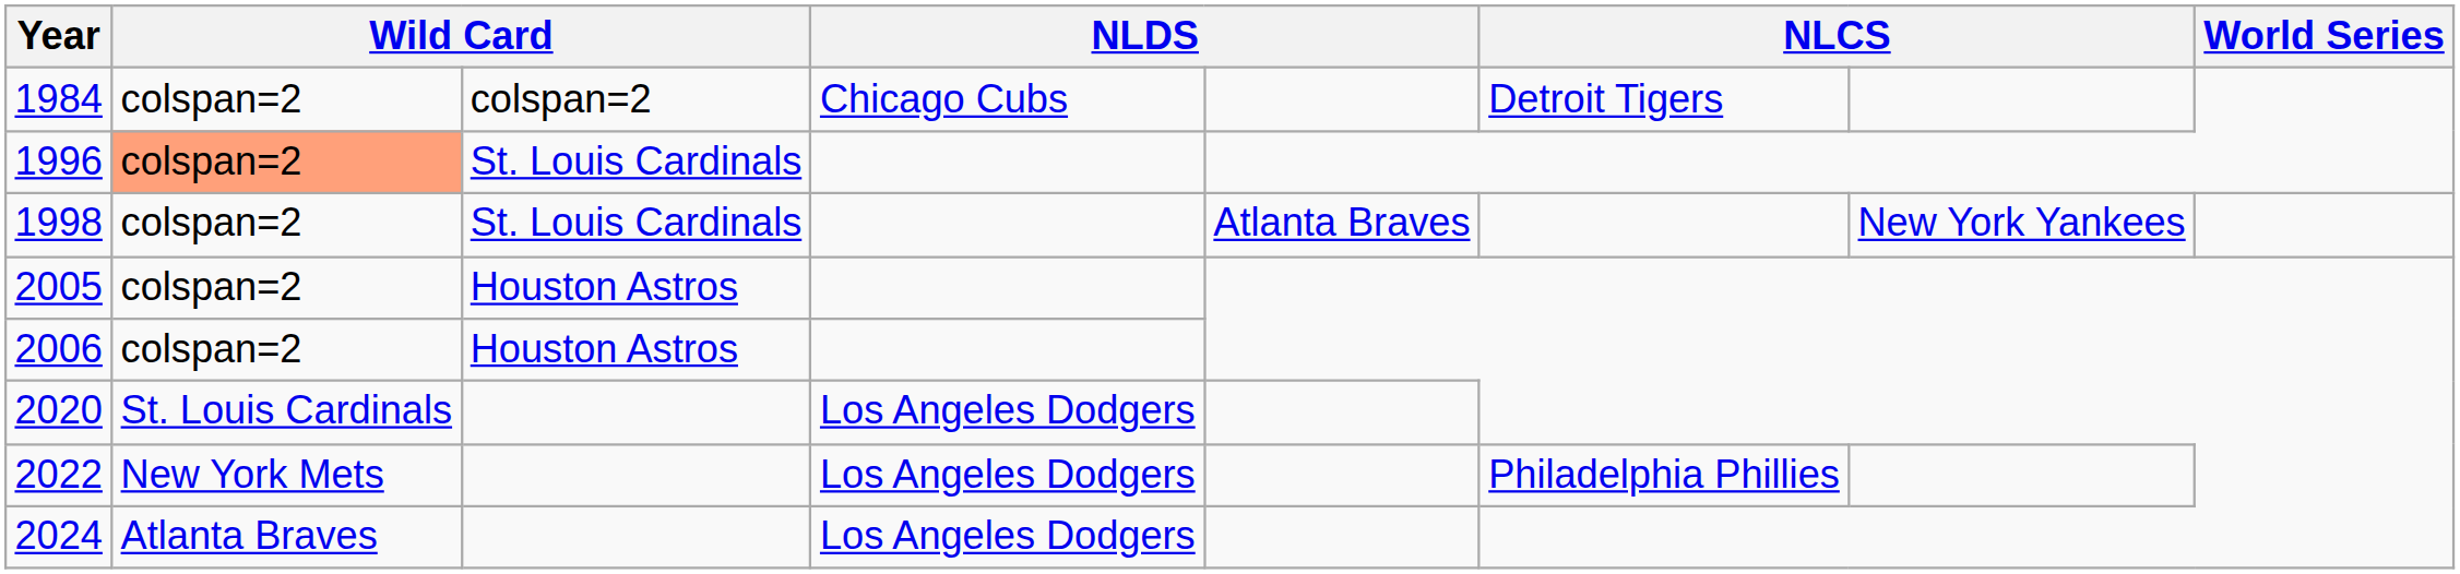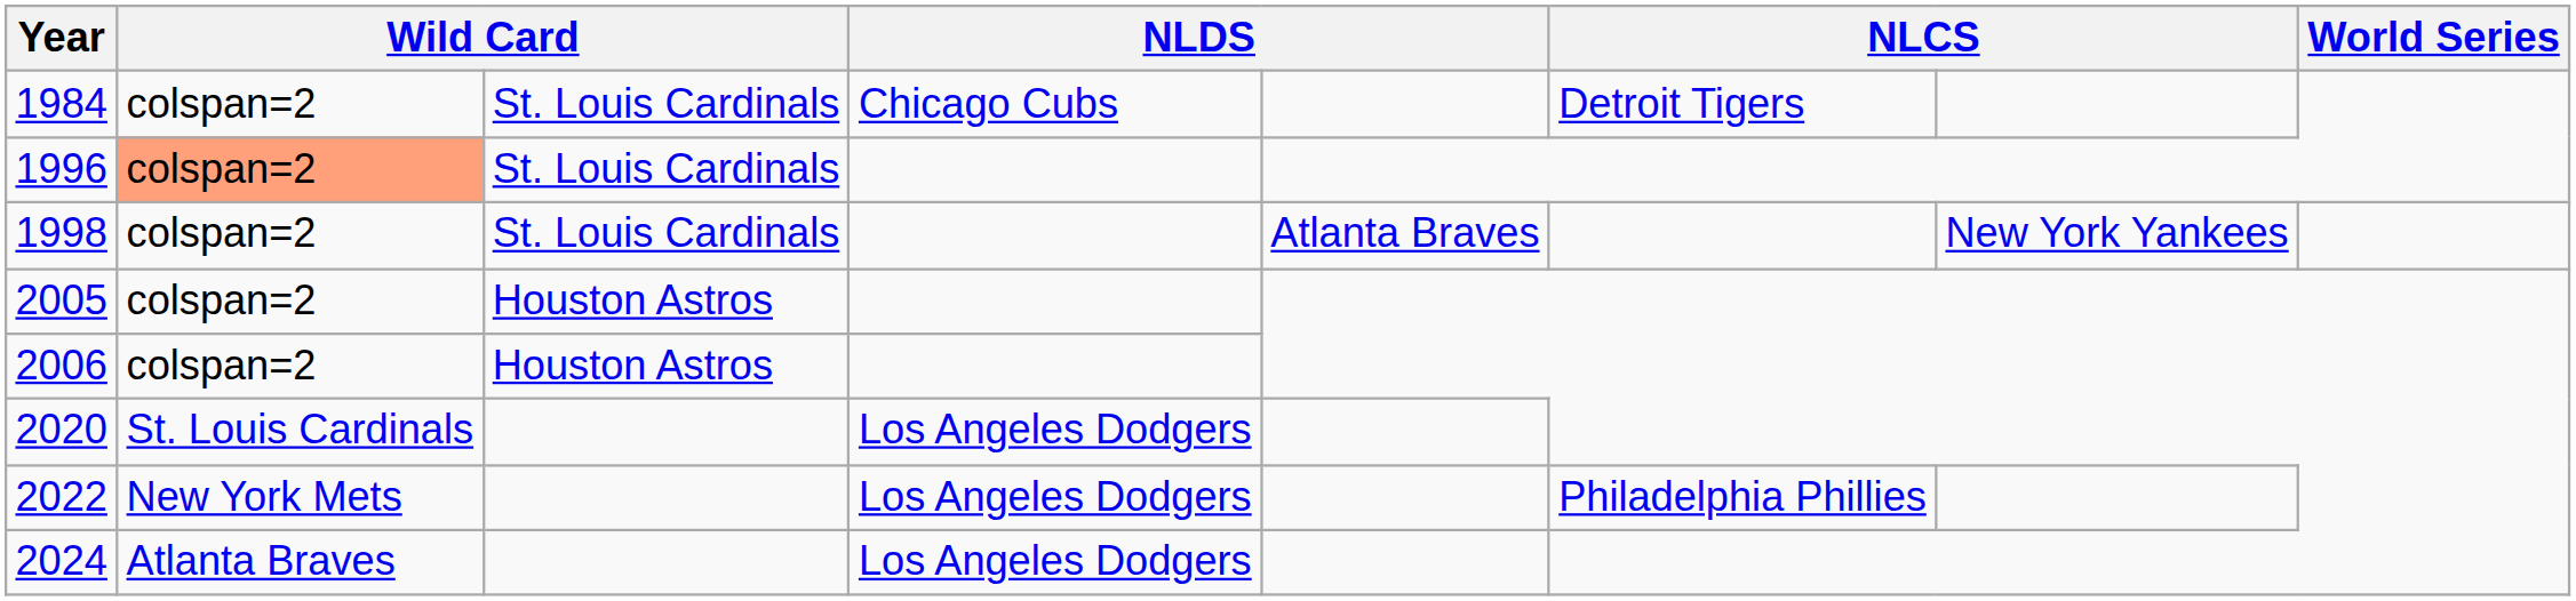1984 | column 3: colspan=2 -> St. Louis Cardinals
